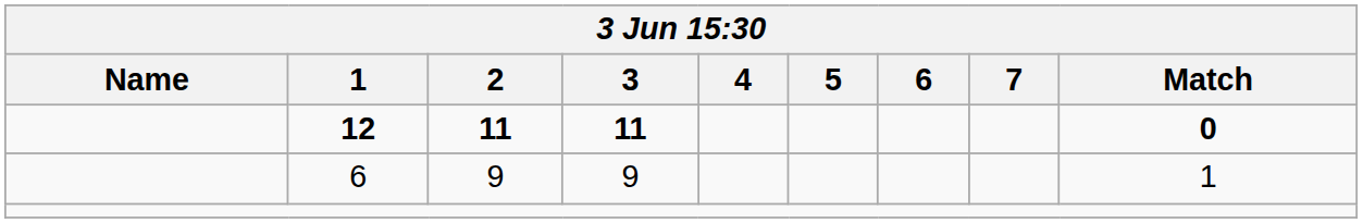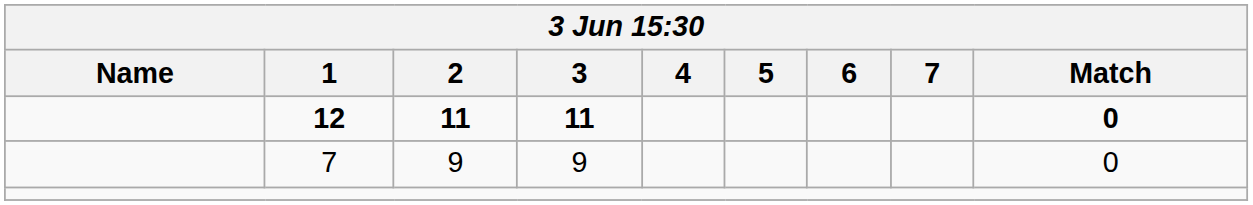row 4 | 1: 6 -> 7
row 4 | Match: 1 -> 0
